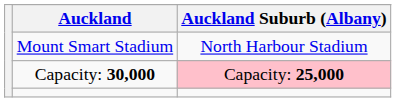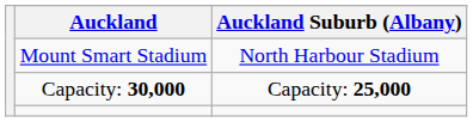Capacity: 30,000 | Auckland Suburb (Albany): pink background -> no background
